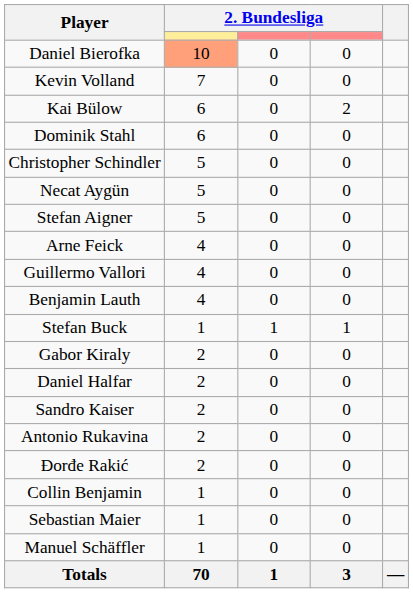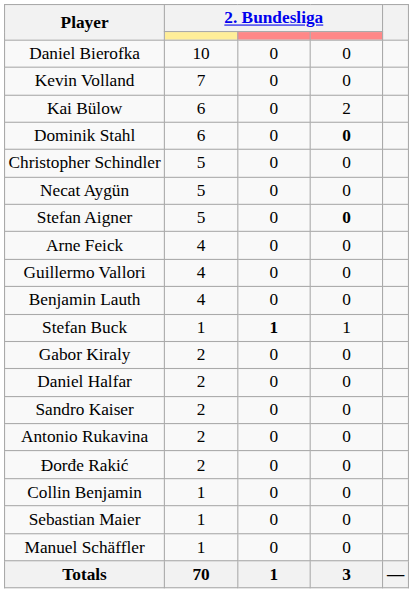Daniel Bierofka | column 2: lightsalmon background -> no background
Dominik Stahl | column 4: normal -> bold
Stefan Aigner | column 4: normal -> bold
Stefan Buck | column 3: normal -> bold
